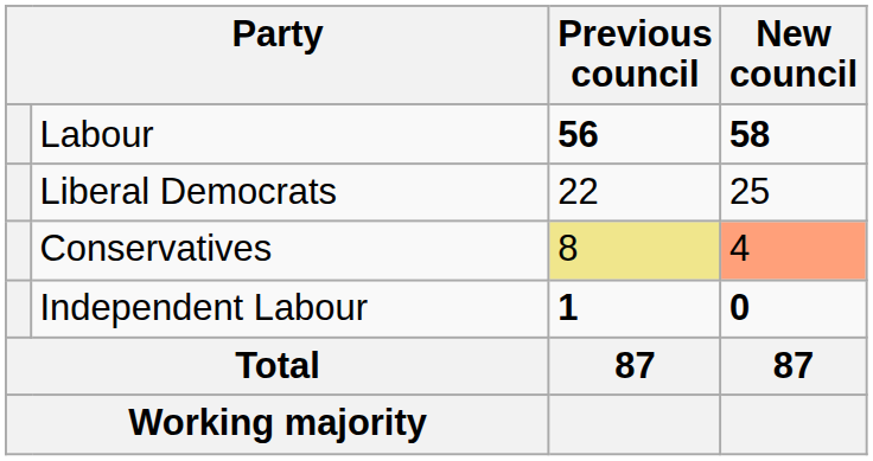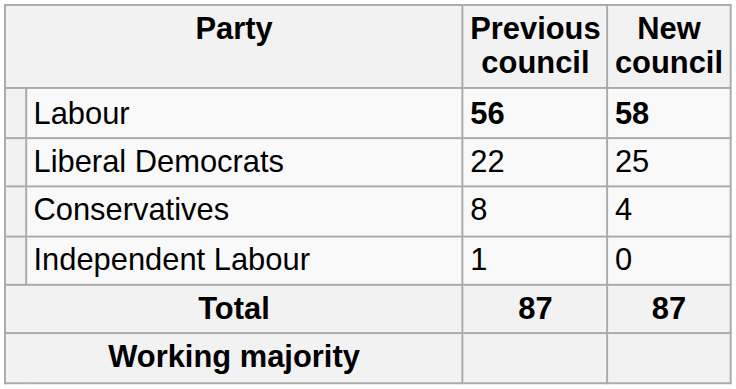Conservatives | Previous council: khaki background -> no background
Conservatives | New council: lightsalmon background -> no background
Independent Labour | Previous council: bold -> normal
Independent Labour | New council: bold -> normal
